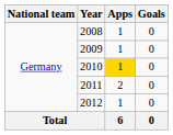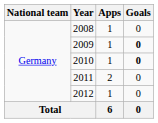2009 | Goals: normal -> bold
2010 | Apps: gold background -> no background
2010 | Goals: normal -> bold
